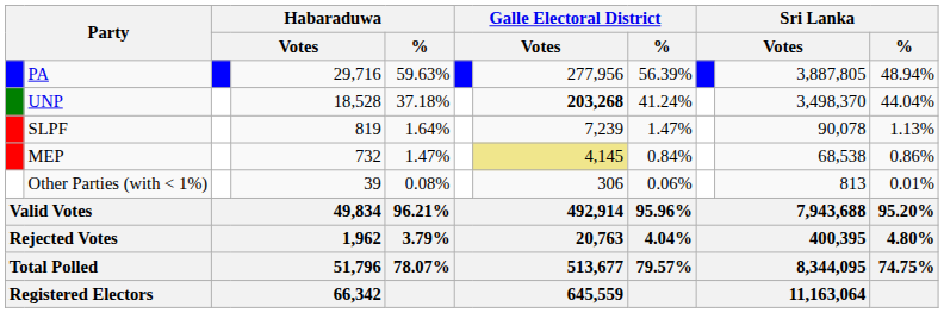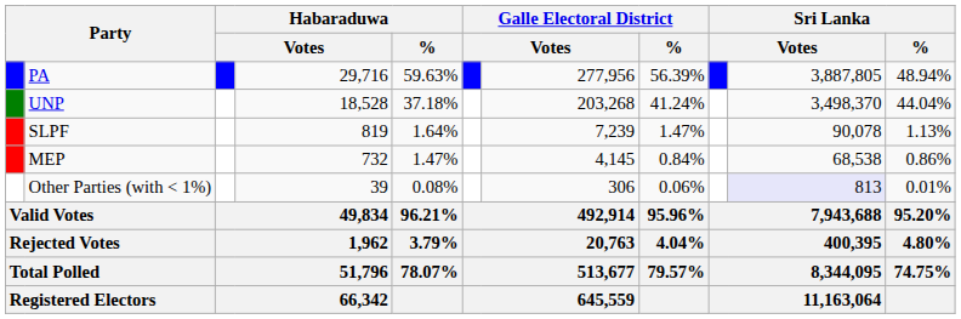UNP | column 7: bold -> normal
MEP | column 7: khaki background -> no background
Other Parties (with < 1%) | column 10: no background -> lavender background
